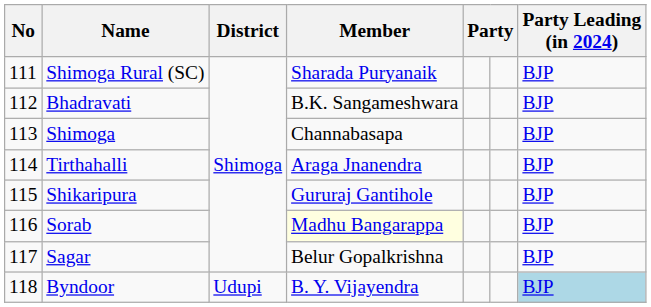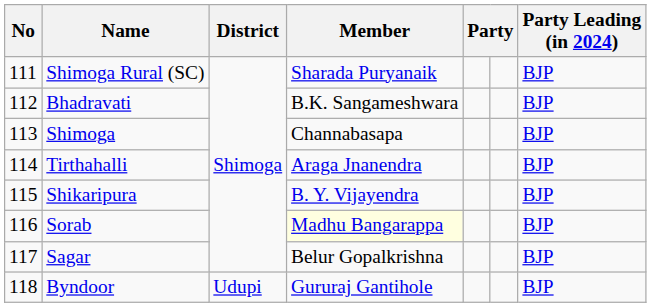Shikaripura | Member: Gururaj Gantihole -> B. Y. Vijayendra
Byndoor | Member: B. Y. Vijayendra -> Gururaj Gantihole
Byndoor | column 7: lightblue background -> no background
